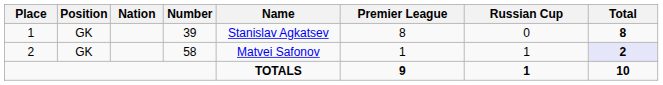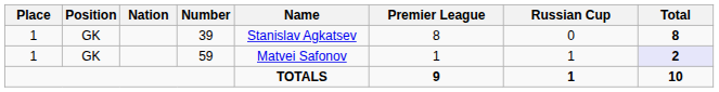row 3 | Place: 2 -> 1
row 3 | Number: 58 -> 59
